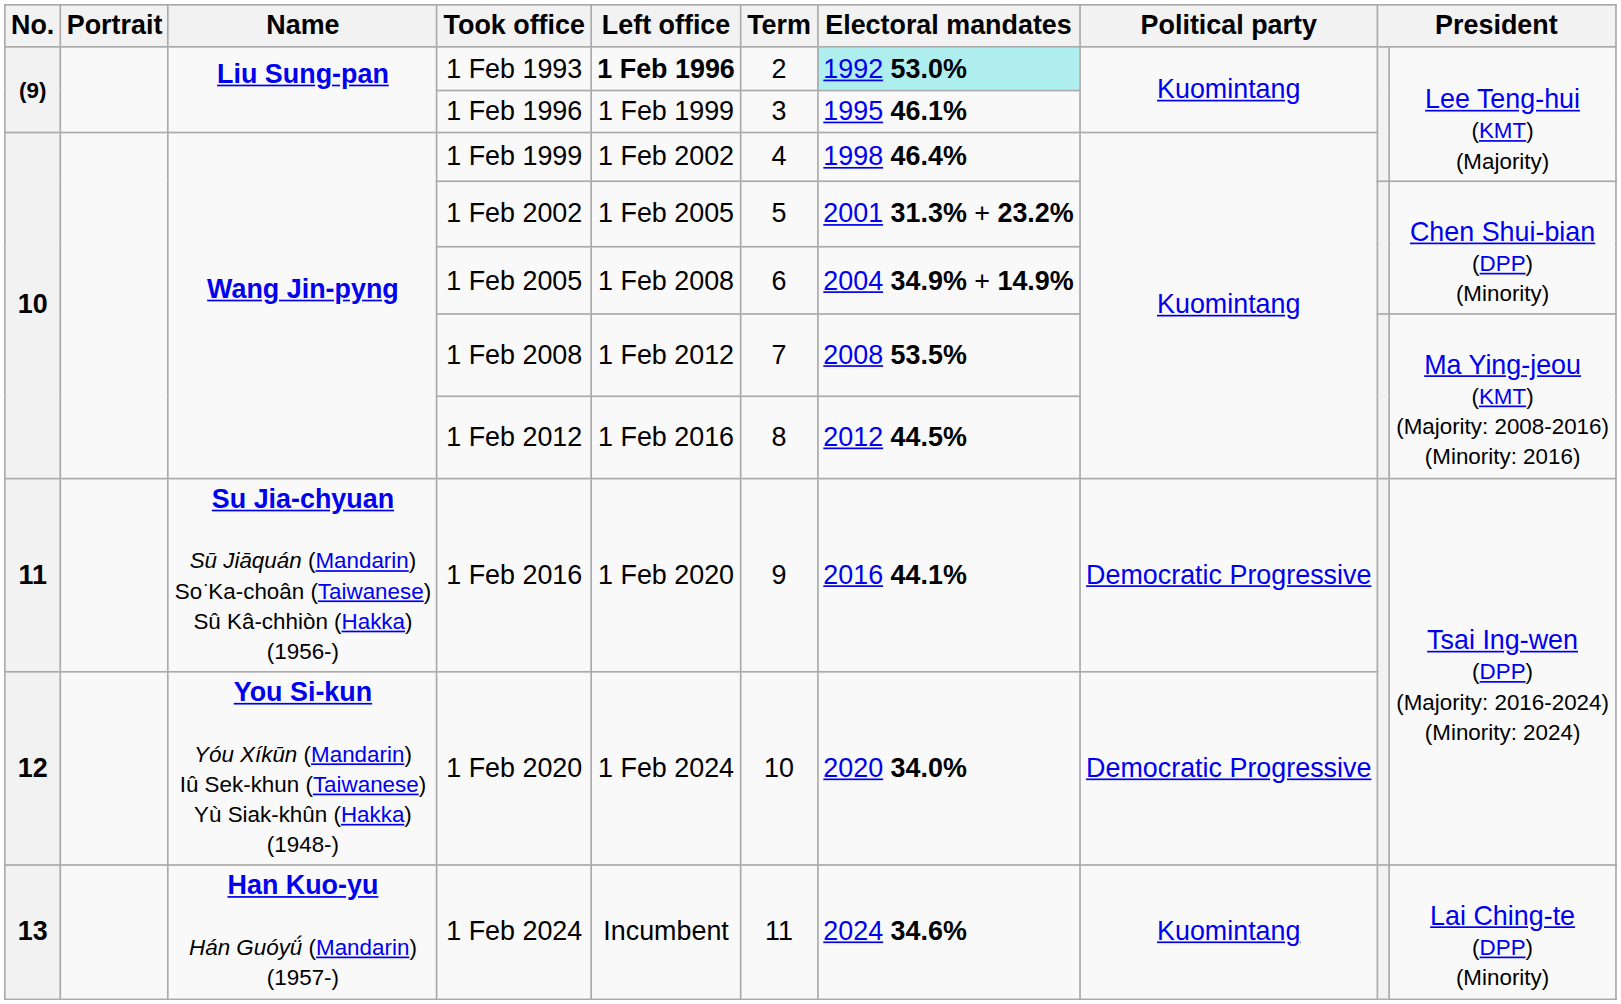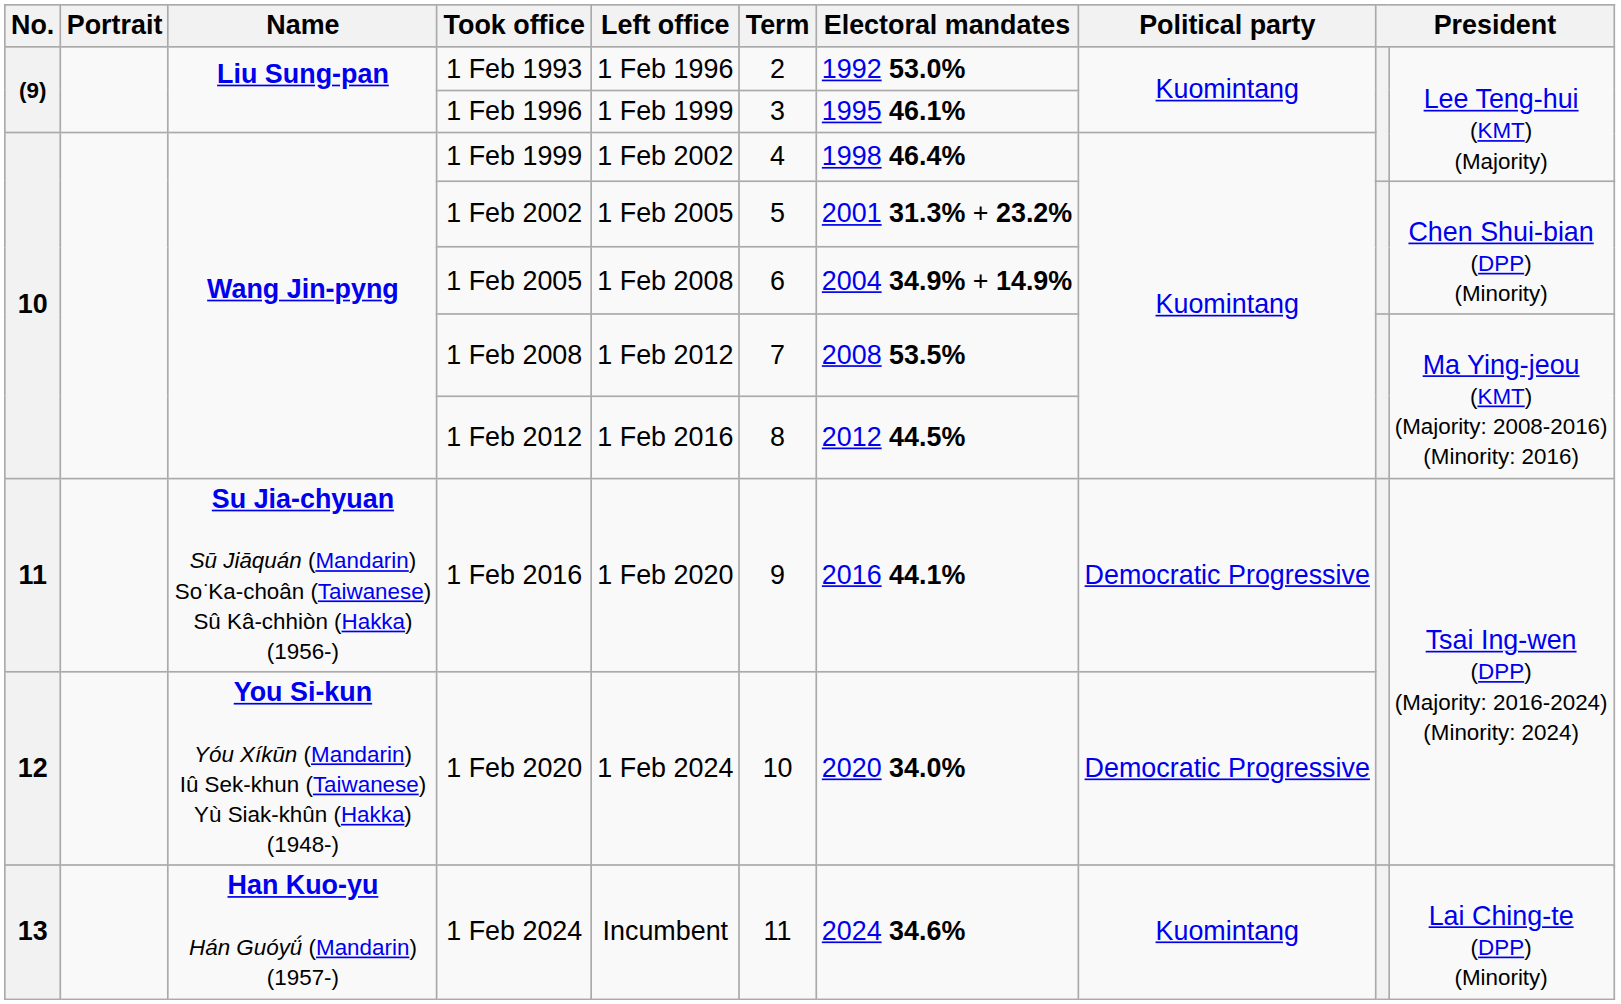1 Feb 1993 | Left office: bold -> normal
1 Feb 1993 | Electoral mandates: paleturquoise background -> no background
